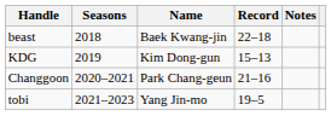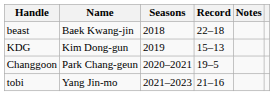columns swapped: Name <-> Seasons
Changgoon | Record: 21–16 -> 19–5
tobi | Record: 19–5 -> 21–16
